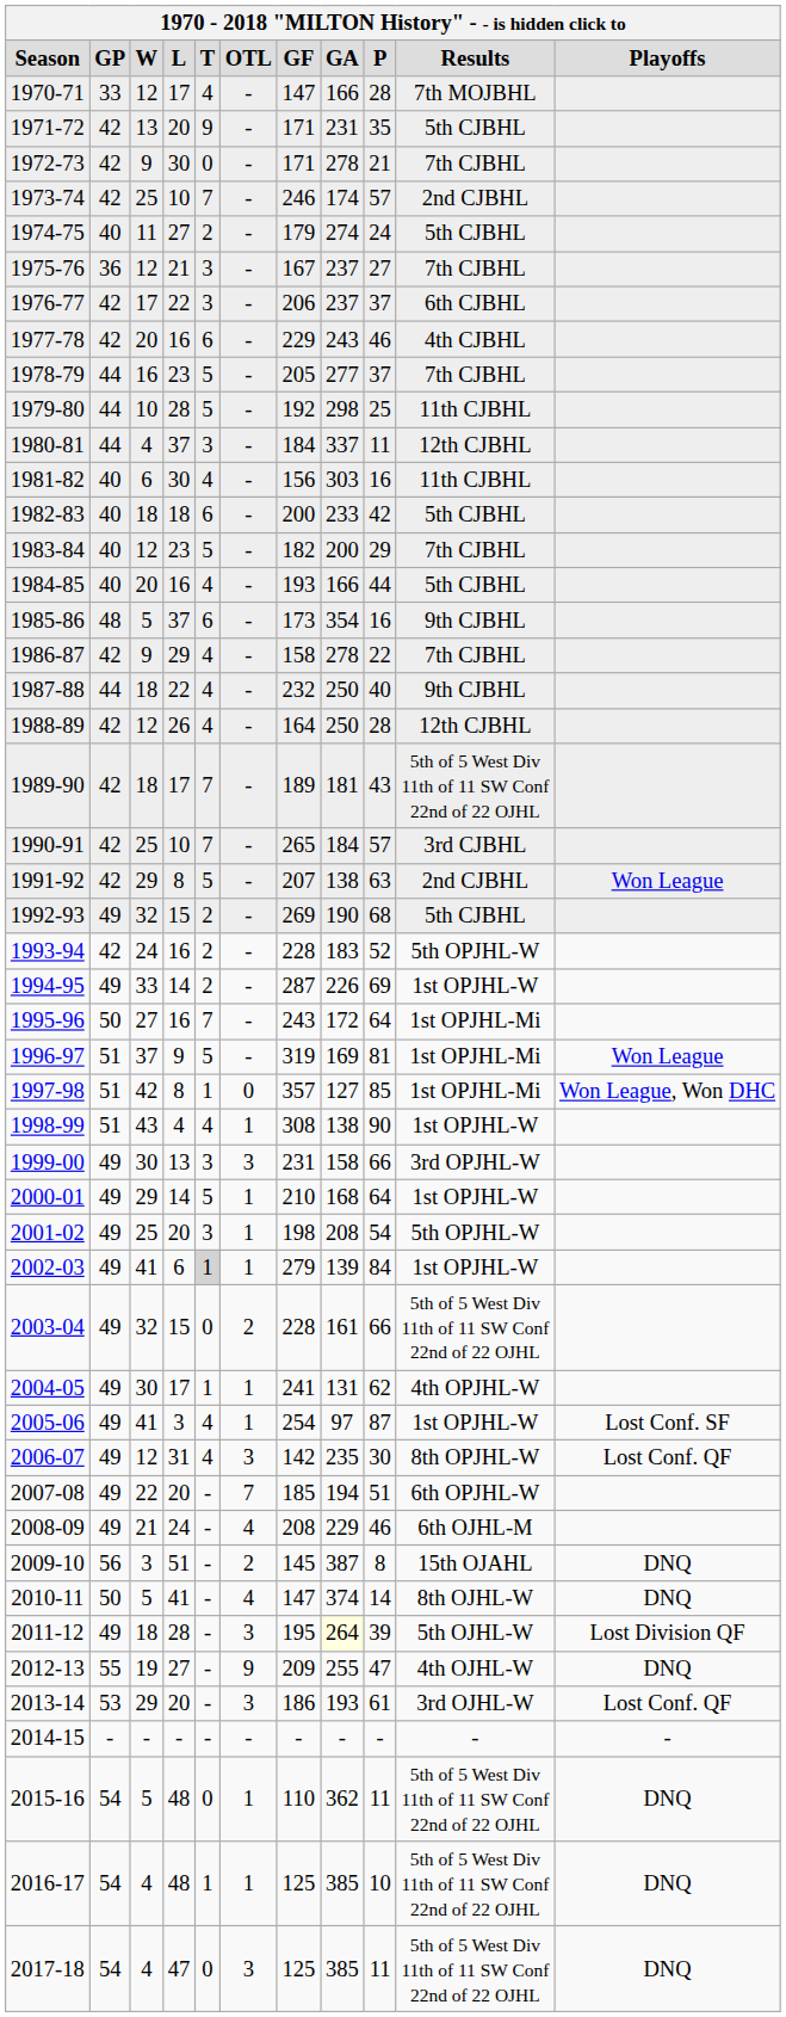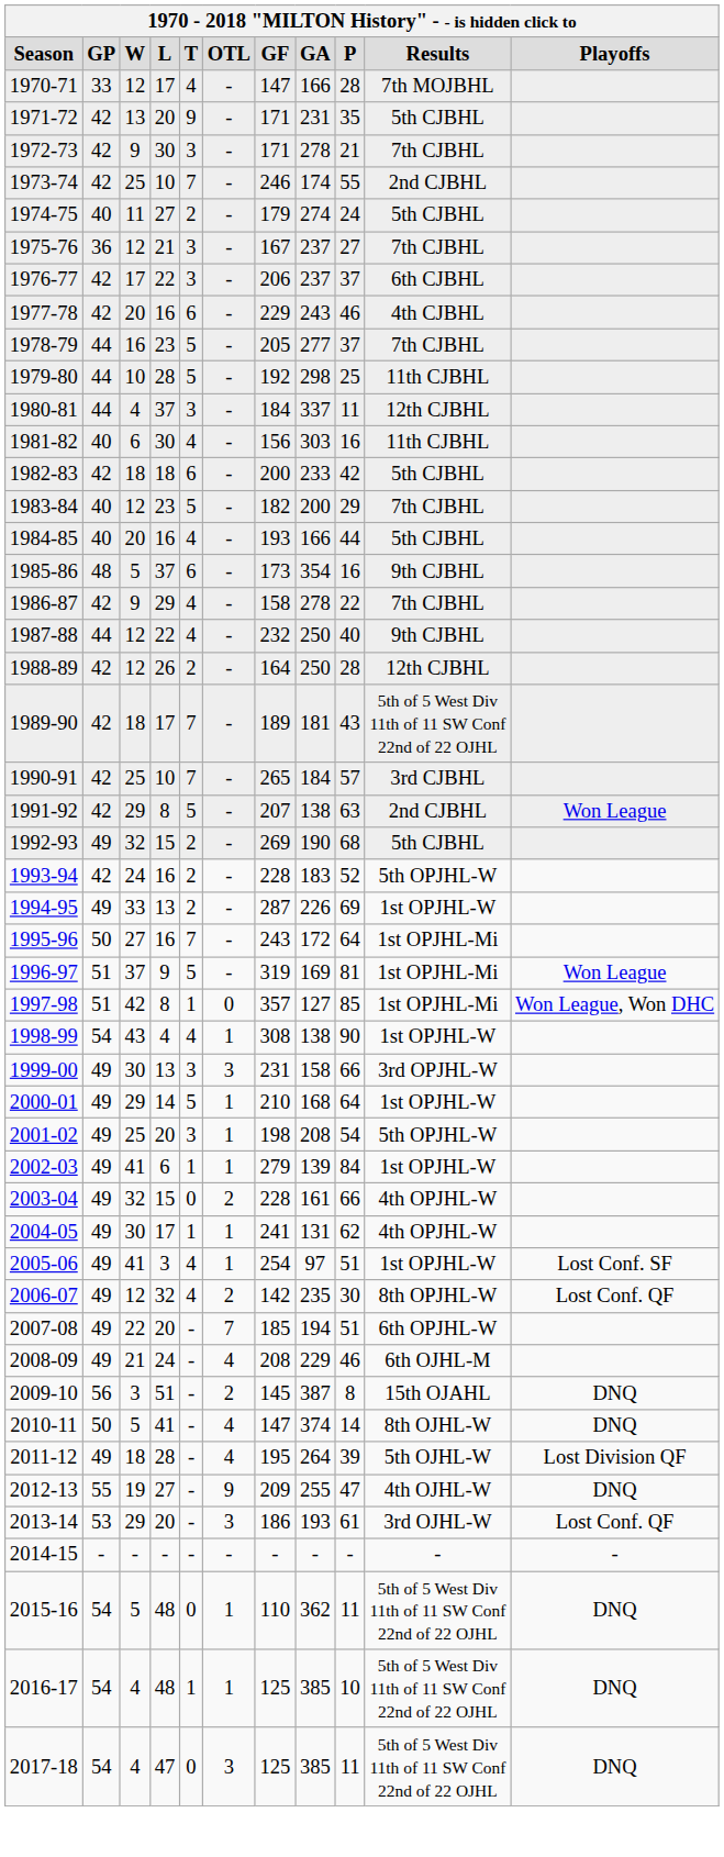1972-73 | T: 0 -> 3
1973-74 | P: 57 -> 55
1982-83 | GP: 40 -> 42
1987-88 | W: 18 -> 12
1988-89 | T: 4 -> 2
1994-95 | L: 14 -> 13
1998-99 | GP: 51 -> 54
2002-03 | T: lightgrey background -> no background
2003-04 | Results: 5th of 5 West Div 11th of 11 SW Conf 22nd of 22 OJHL -> 4th OPJHL-W
2005-06 | P: 87 -> 51
2006-07 | L: 31 -> 32
2006-07 | OTL: 3 -> 2
2011-12 | OTL: 3 -> 4
2011-12 | GA: lightyellow background -> no background
